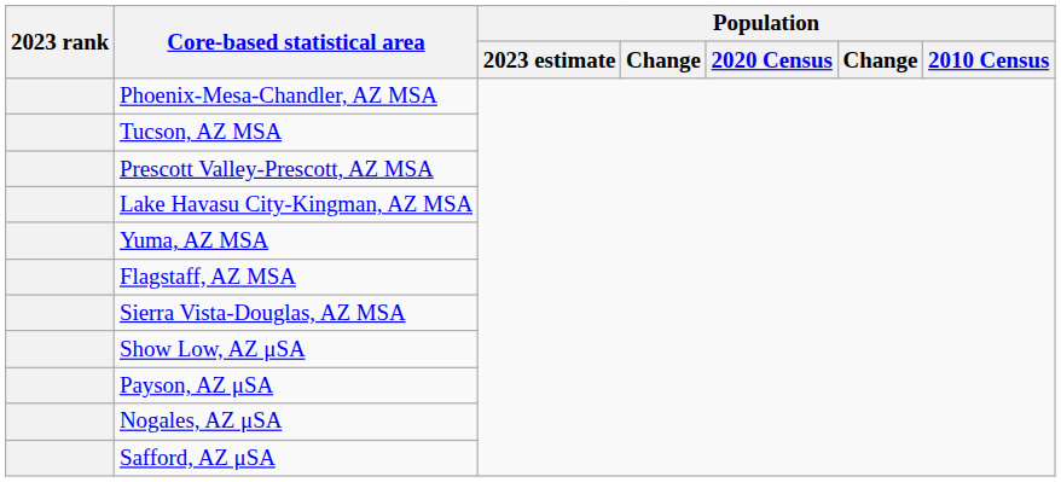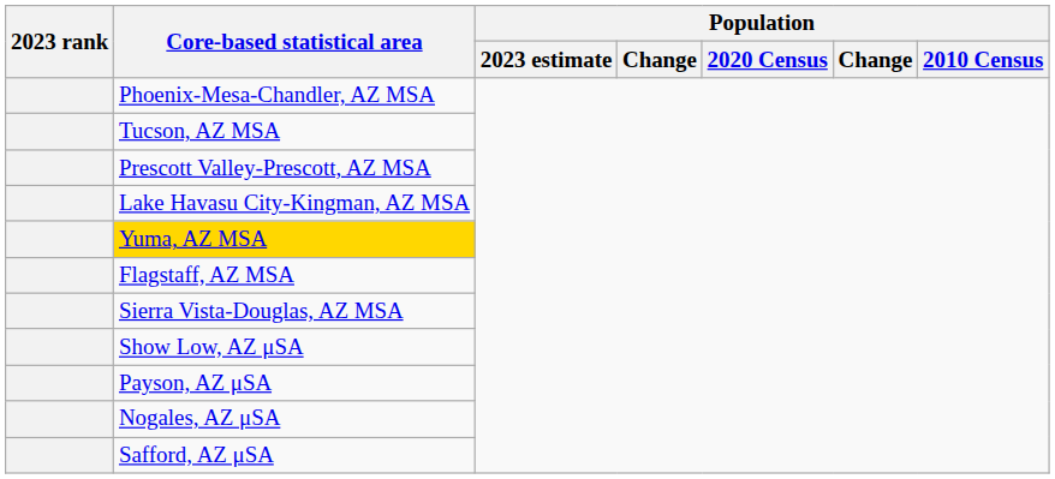Yuma, AZ MSA | Core-based statistical area: no background -> gold background
